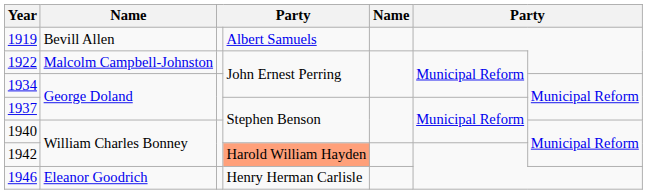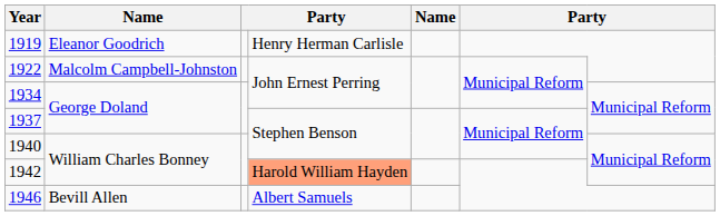1919 | column 2: Bevill Allen -> Eleanor Goodrich
1919 | column 4: Albert Samuels -> Henry Herman Carlisle
1946 | column 2: Eleanor Goodrich -> Bevill Allen
1946 | column 4: Henry Herman Carlisle -> Albert Samuels
